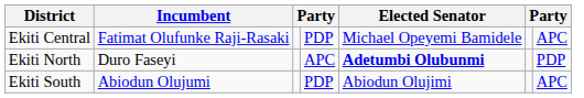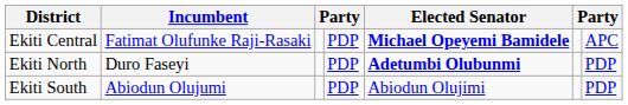Ekiti Central | Elected Senator: normal -> bold
Ekiti North | column 4: APC -> PDP
Ekiti South | column 7: APC -> PDP
